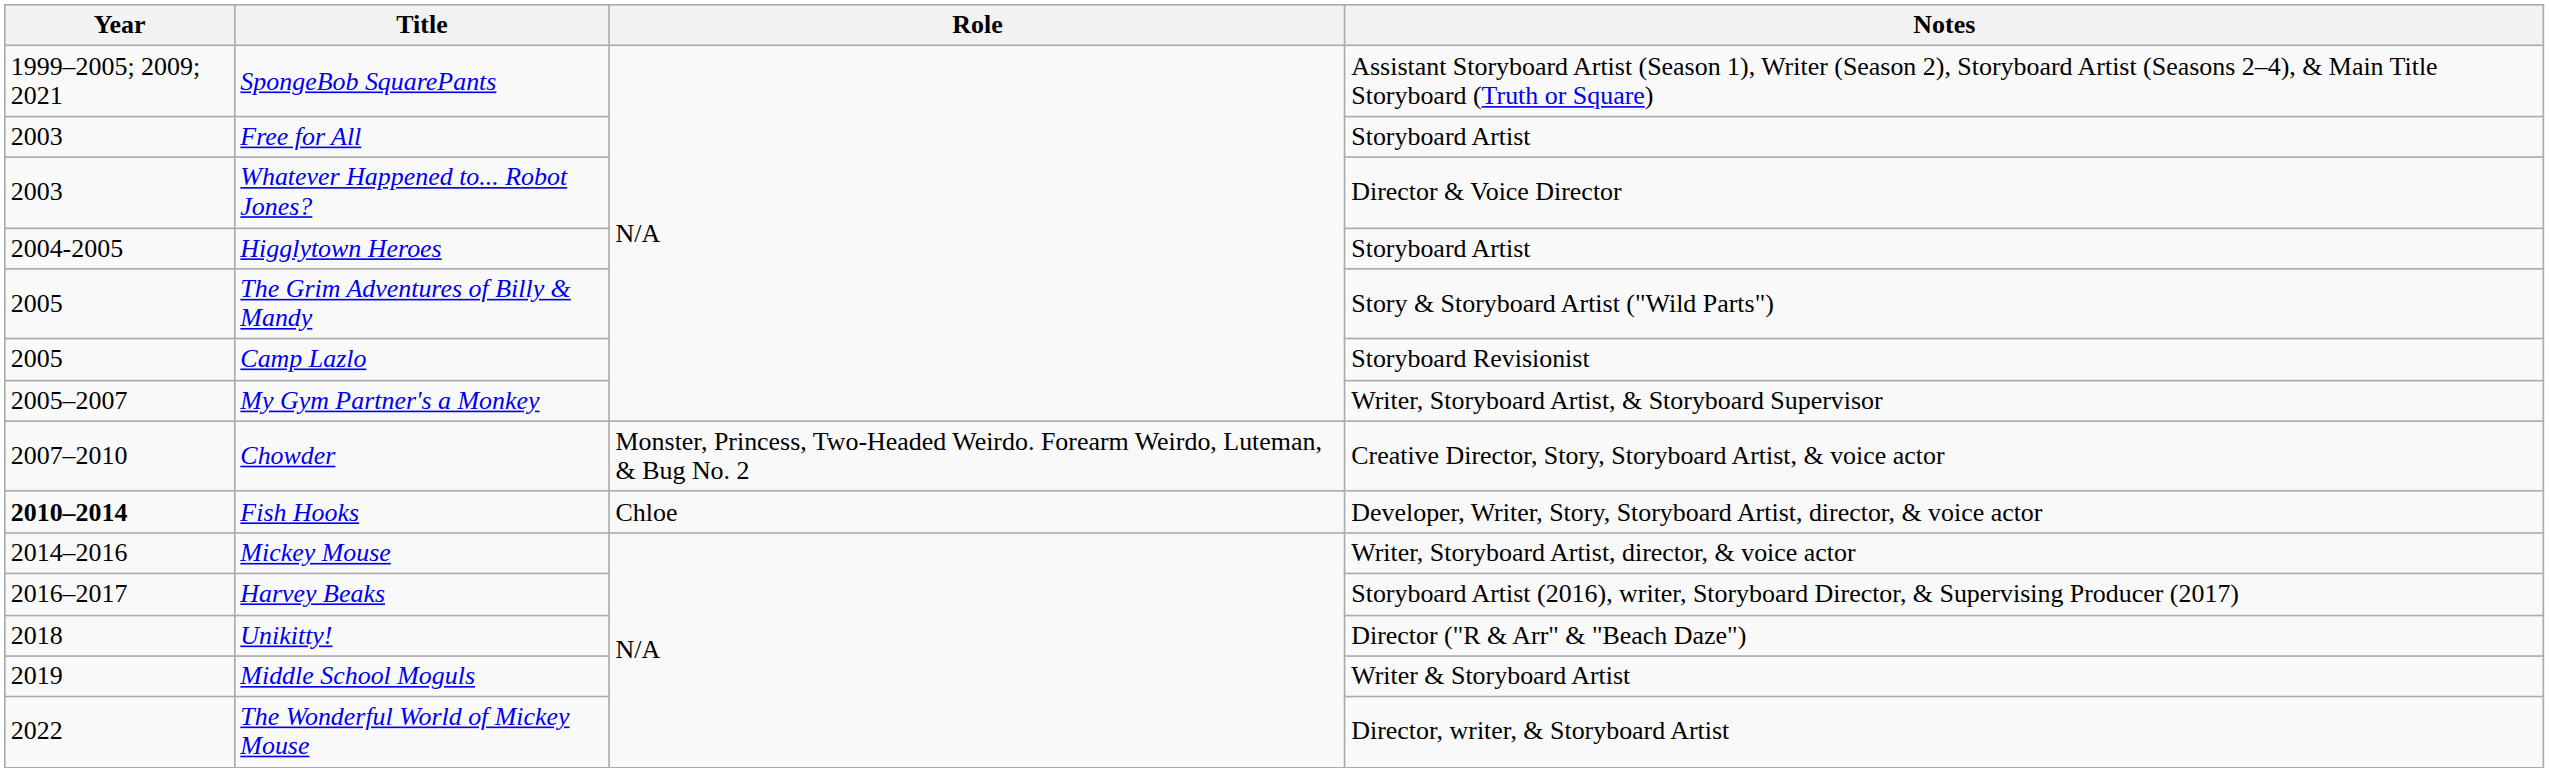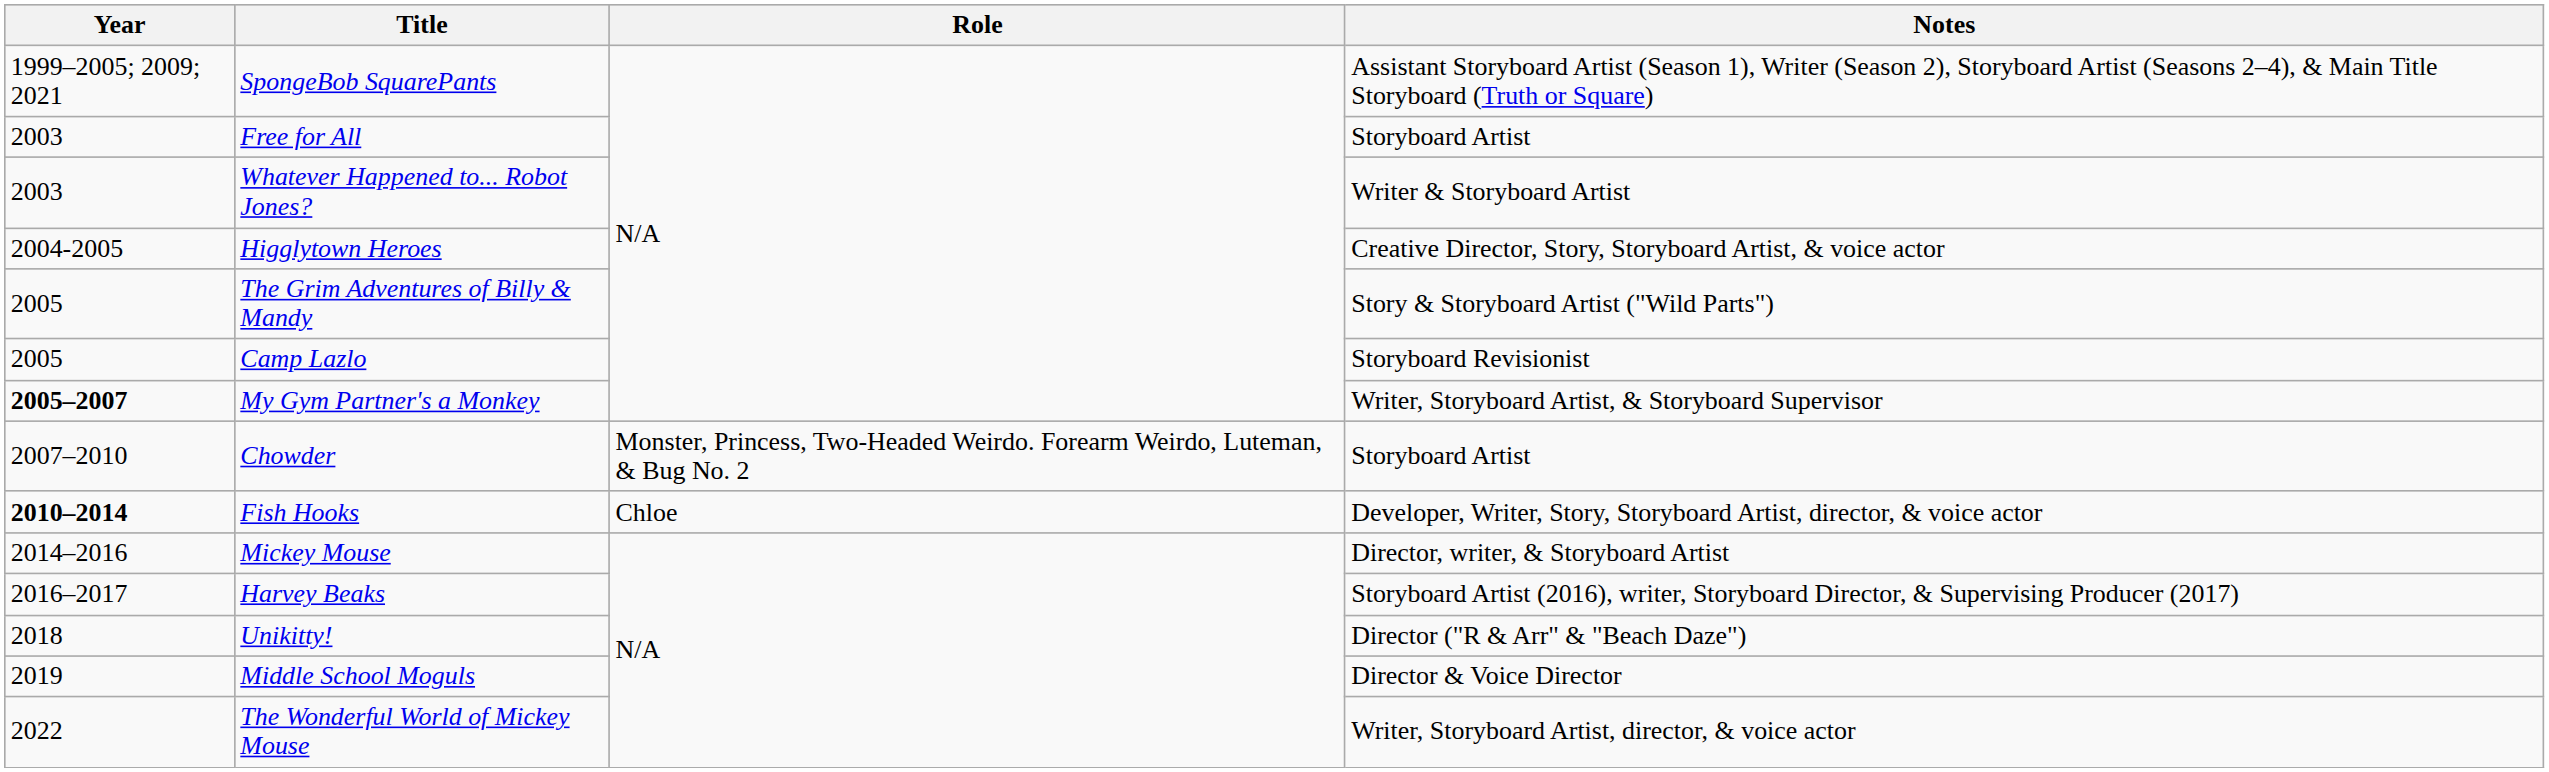Whatever Happened to... Robot Jones? | Notes: Director & Voice Director -> Writer & Storyboard Artist
Higglytown Heroes | Notes: Storyboard Artist -> Creative Director, Story, Storyboard Artist, & voice actor
My Gym Partner's a Monkey | Year: normal -> bold
Chowder | Notes: Creative Director, Story, Storyboard Artist, & voice actor -> Storyboard Artist
Mickey Mouse | Notes: Writer, Storyboard Artist, director, & voice actor -> Director, writer, & Storyboard Artist
Middle School Moguls | Notes: Writer & Storyboard Artist -> Director & Voice Director
The Wonderful World of Mickey Mouse | Notes: Director, writer, & Storyboard Artist -> Writer, Storyboard Artist, director, & voice actor
